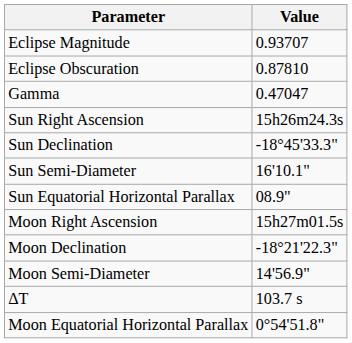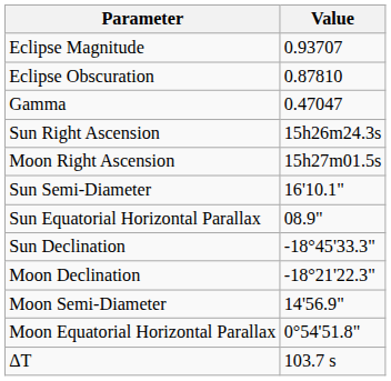rows swapped: Sun Declination <-> Moon Right Ascension
rows swapped: Moon Equatorial Horizontal Parallax <-> ΔT
